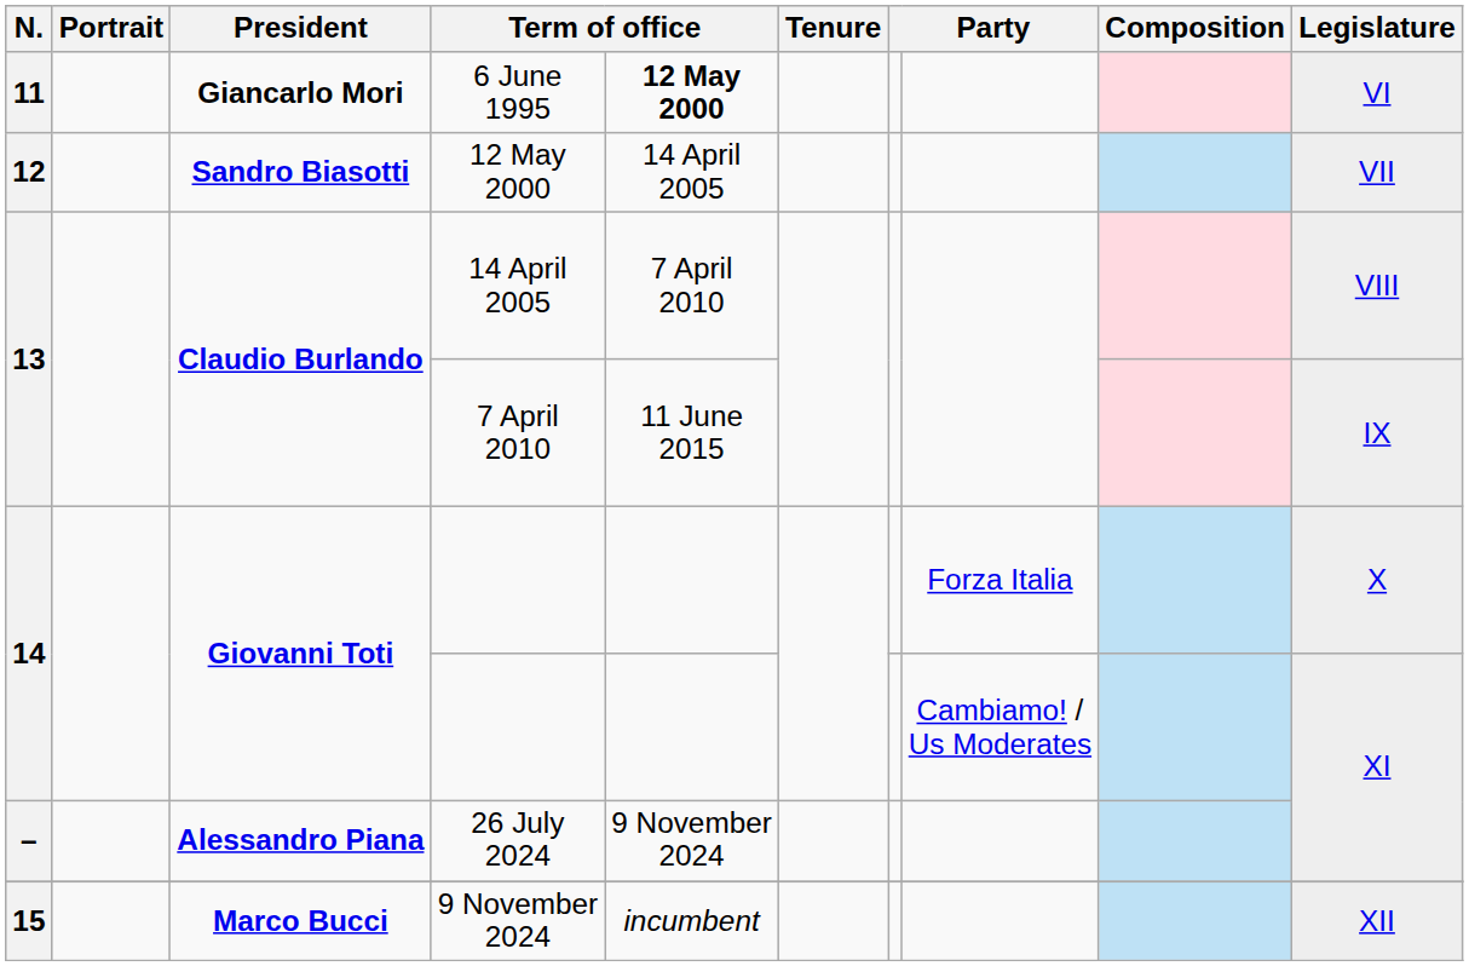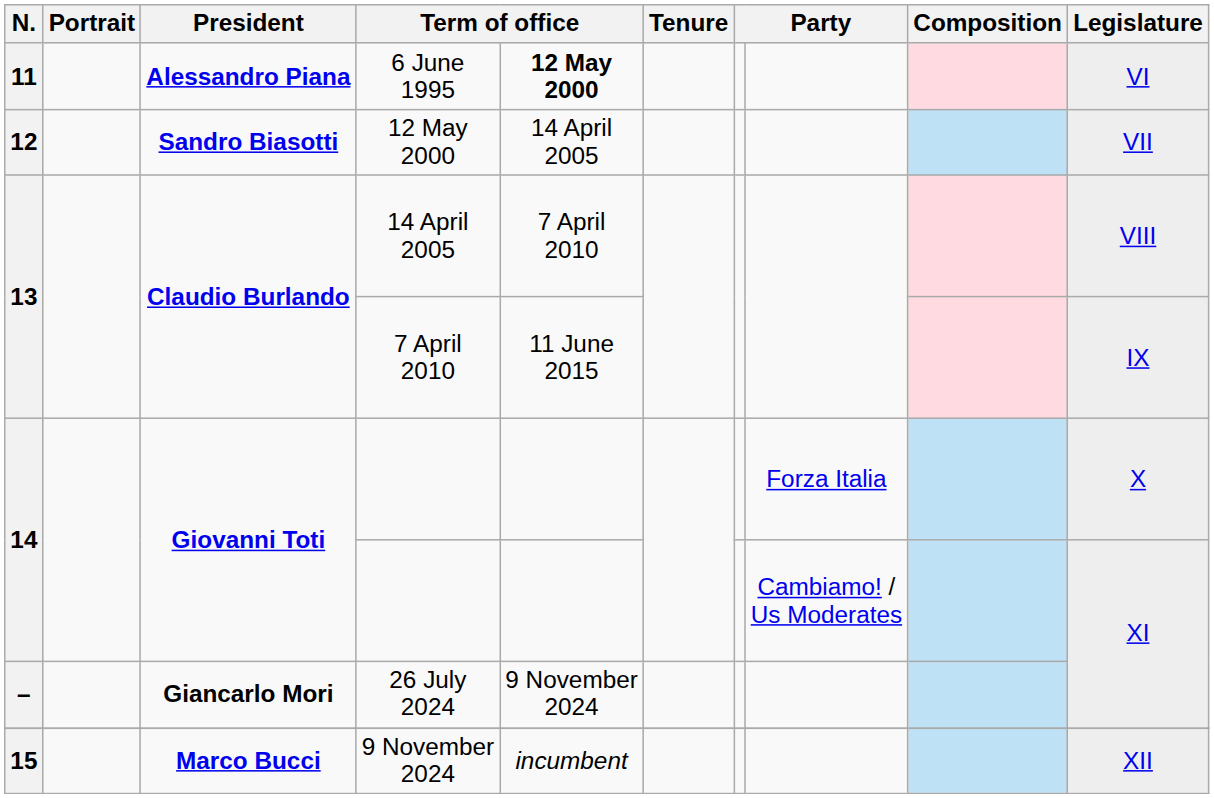6 June 1995 | President: Giancarlo Mori -> Alessandro Piana
26 July 2024 | President: Alessandro Piana -> Giancarlo Mori
